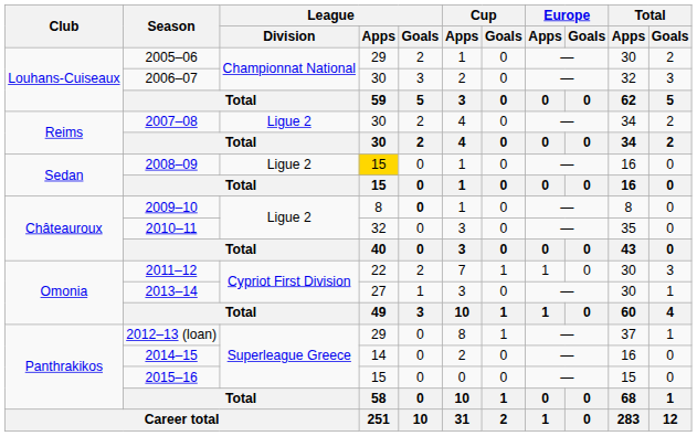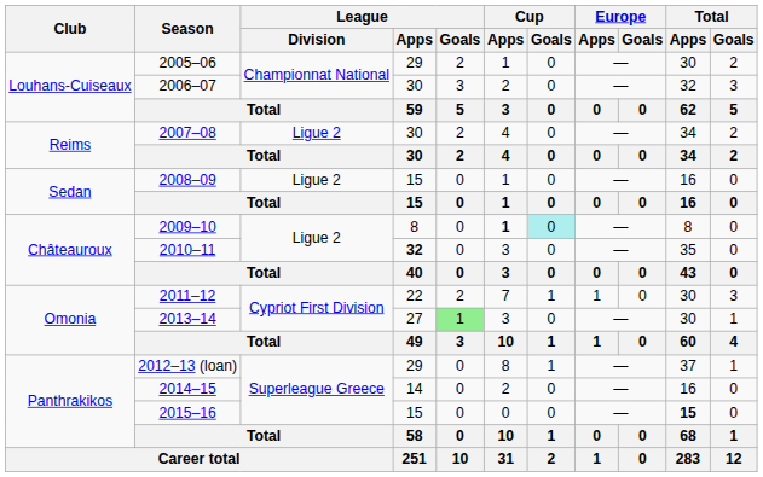2008–09 | League / Apps: gold background -> no background
2009–10 | League / Goals: bold -> normal
2009–10 | Cup / Apps: normal -> bold
2009–10 | Cup / Goals: no background -> paleturquoise background
2010–11 | League / Apps: normal -> bold
2013–14 | League / Goals: no background -> lightgreen background
2015–16 | Total / Apps: normal -> bold
